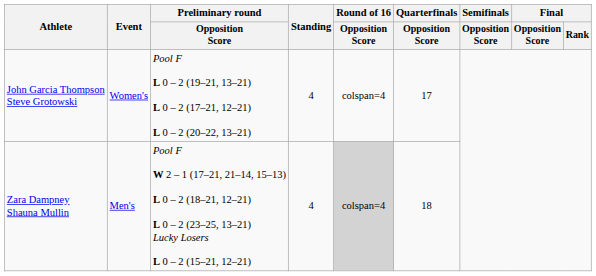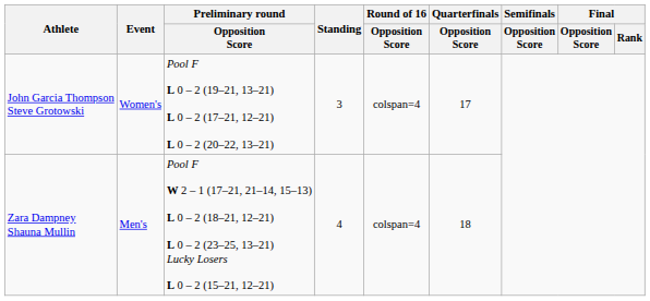John Garcia Thompson Steve Grotowski | Standing: 4 -> 3
Zara Dampney Shauna Mullin | Round of 16 / Opposition Score: lightgrey background -> no background
